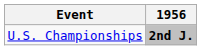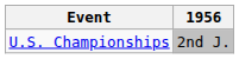U.S. Championships | 1956: bold -> normal
